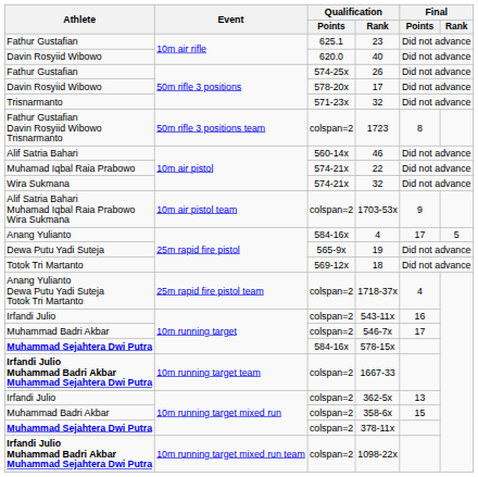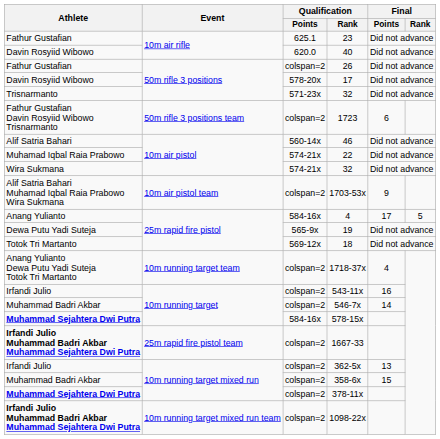26 | Qualification / Points: 574-25x -> colspan=2
1723 | Final / Points: 8 -> 6
1718-37x | Event: 25m rapid fire pistol team -> 10m running target team
546-7x | Final / Points: 17 -> 14
1667-33 | Event: 10m running target team -> 25m rapid fire pistol team
